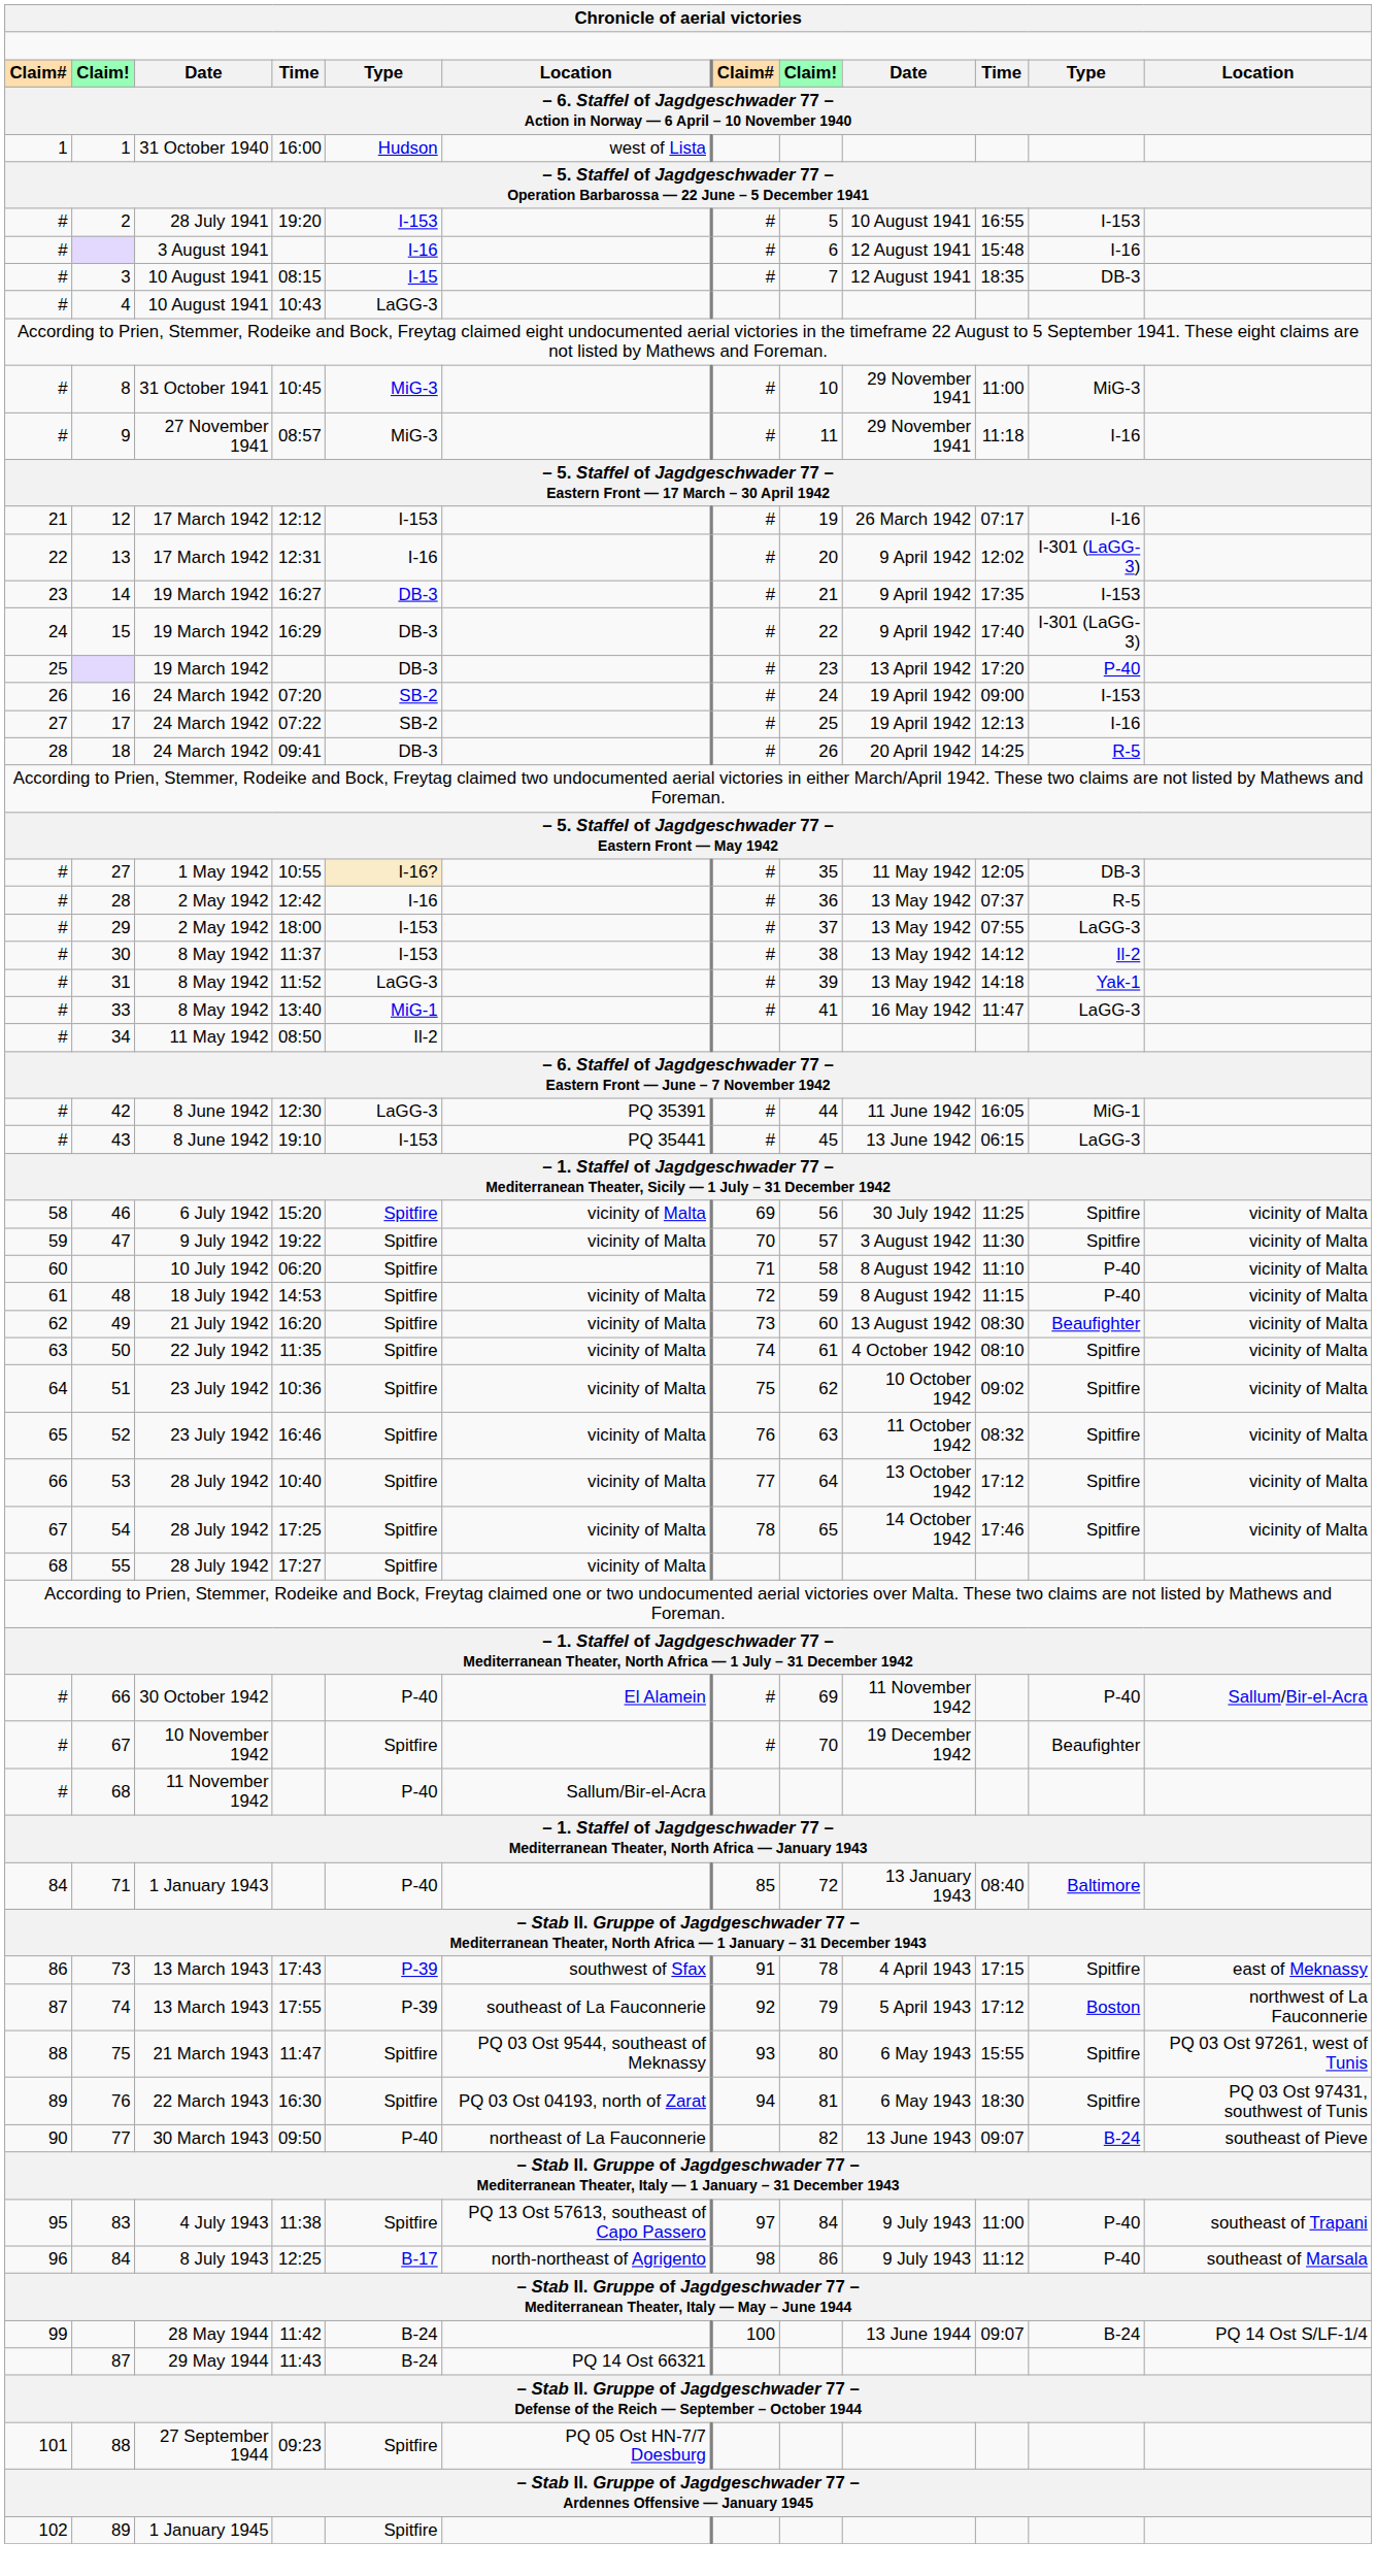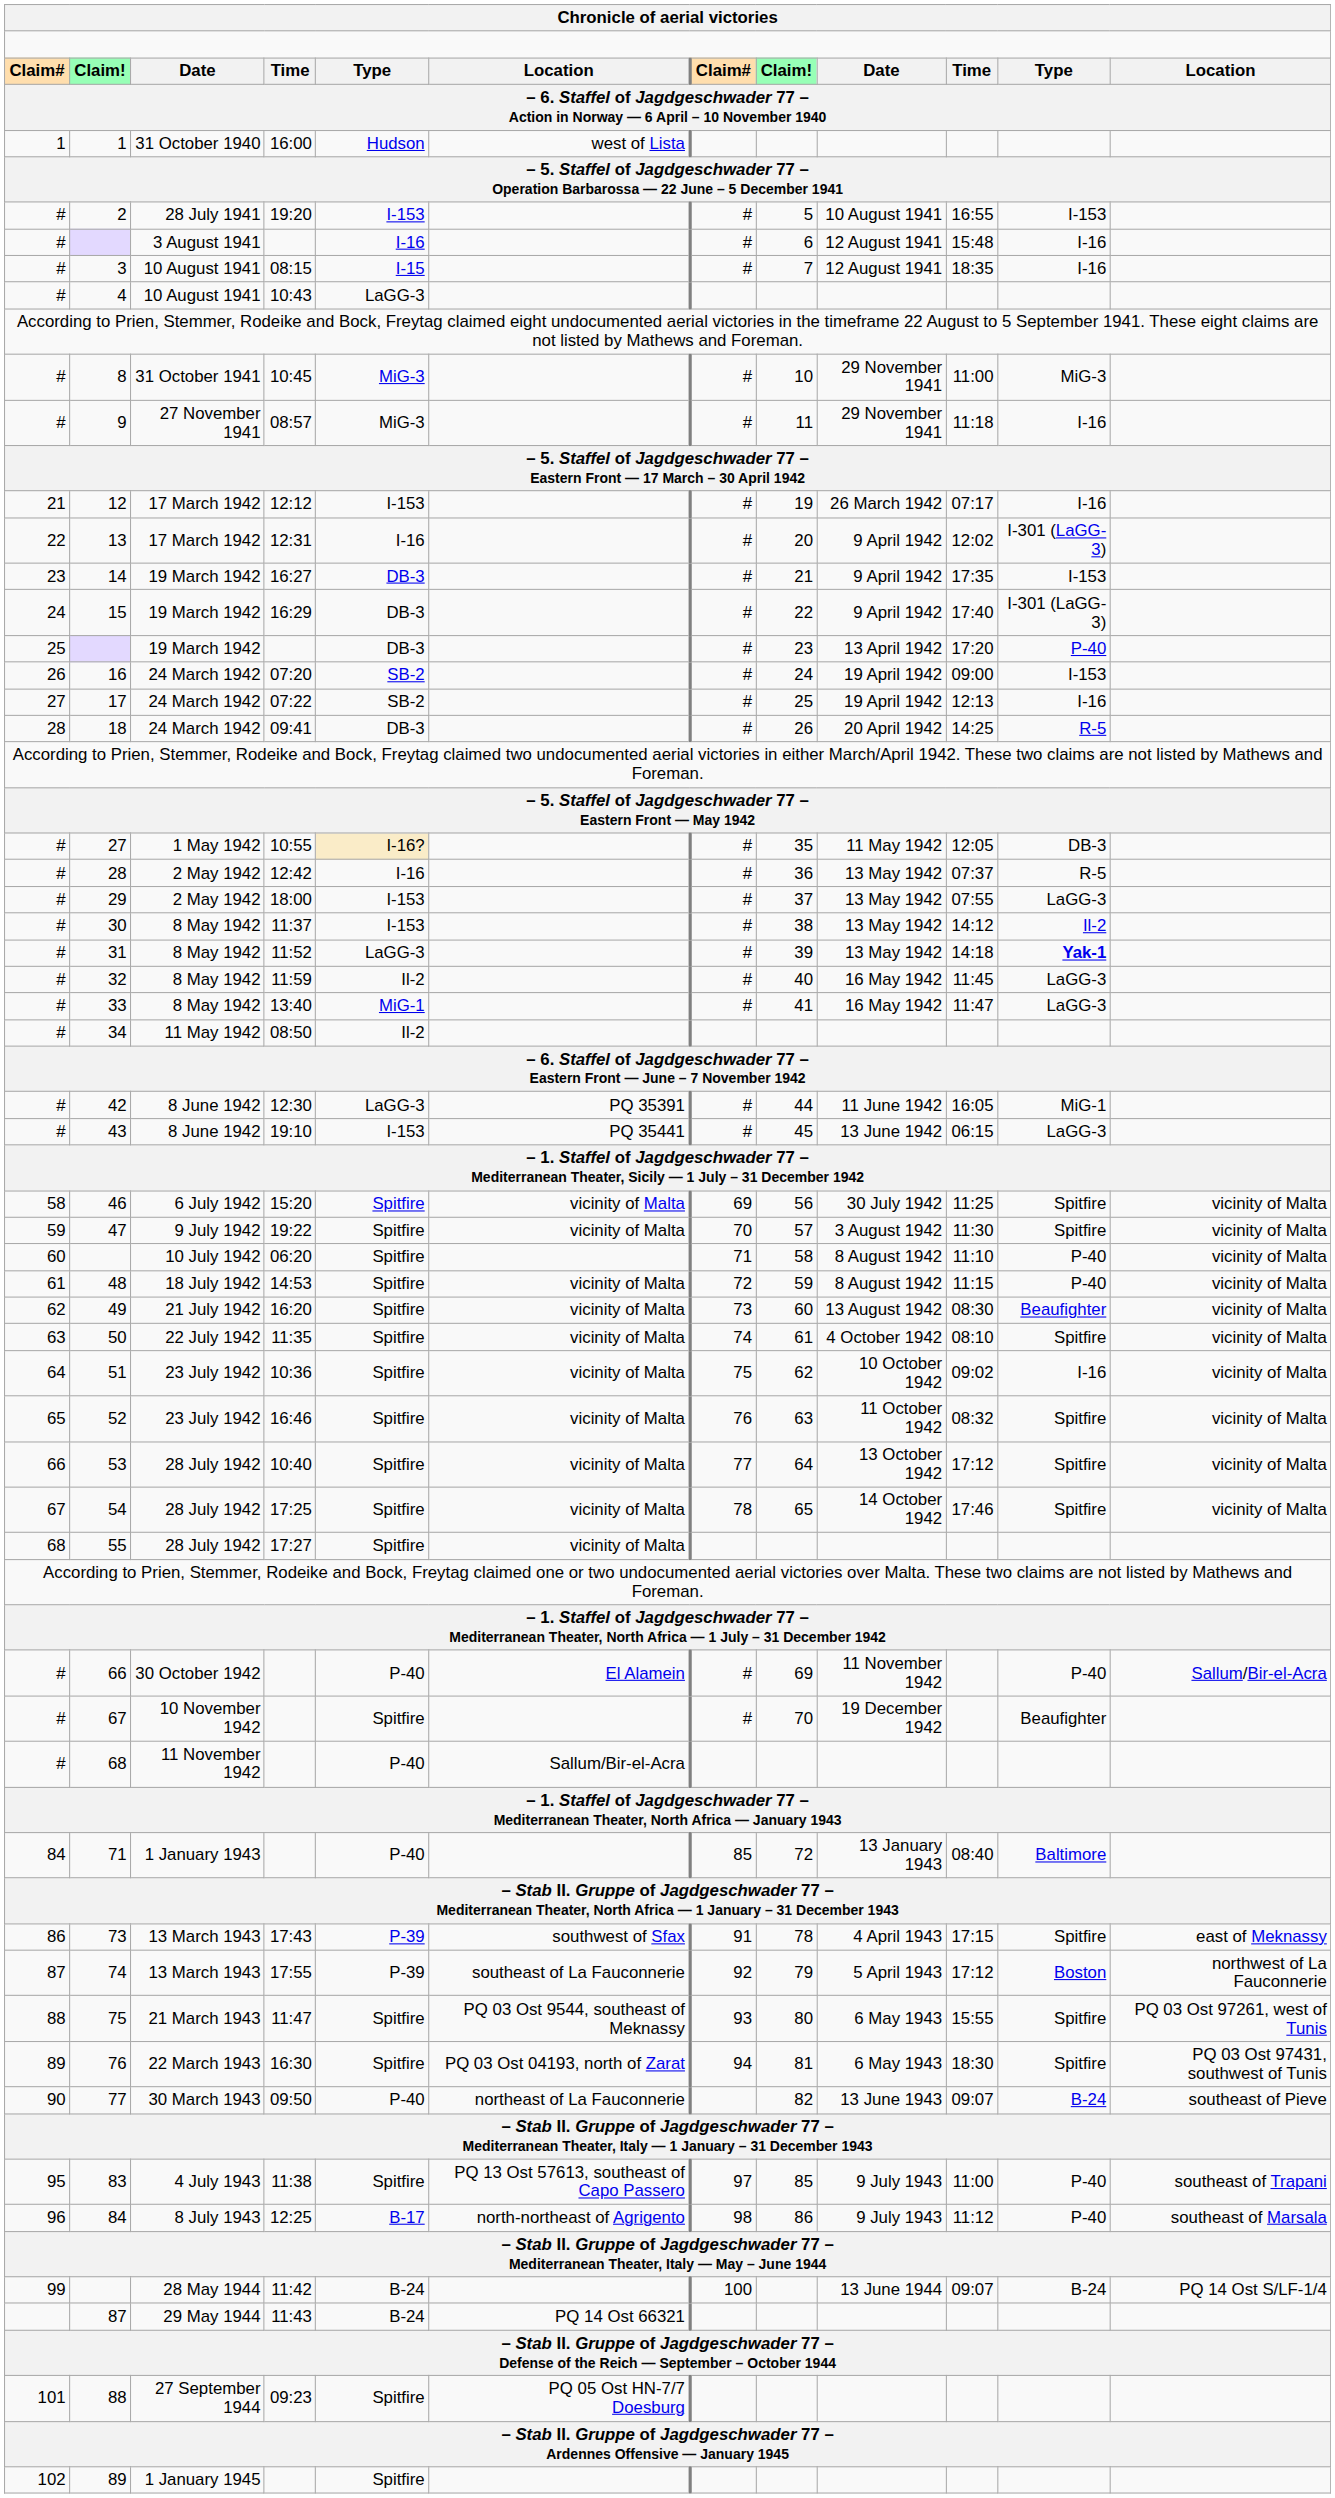3 | column 11: DB-3 -> I-16
31 | column 11: normal -> bold
+ row: # | 32 | 8 May 1942 | 11:59 | Il-2 | # | 40 | 16 May 1942 | 11:45 | LaGG-3
51 | column 11: Spitfire -> I-16
83 | column 8: 84 -> 85
